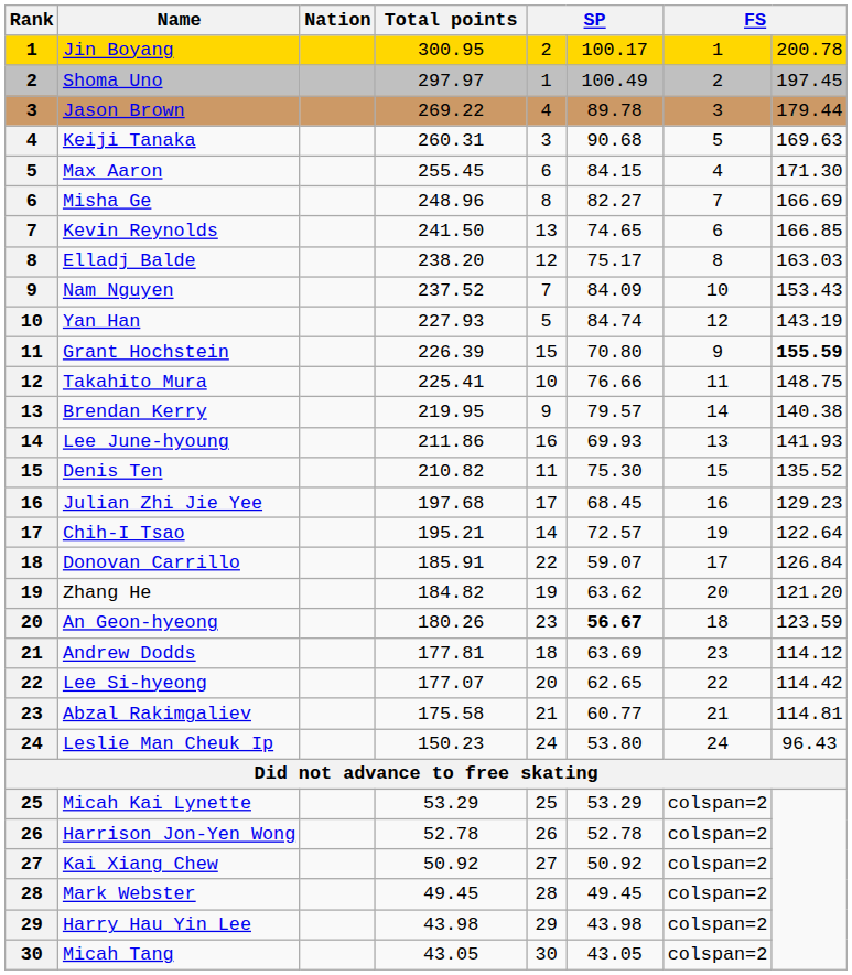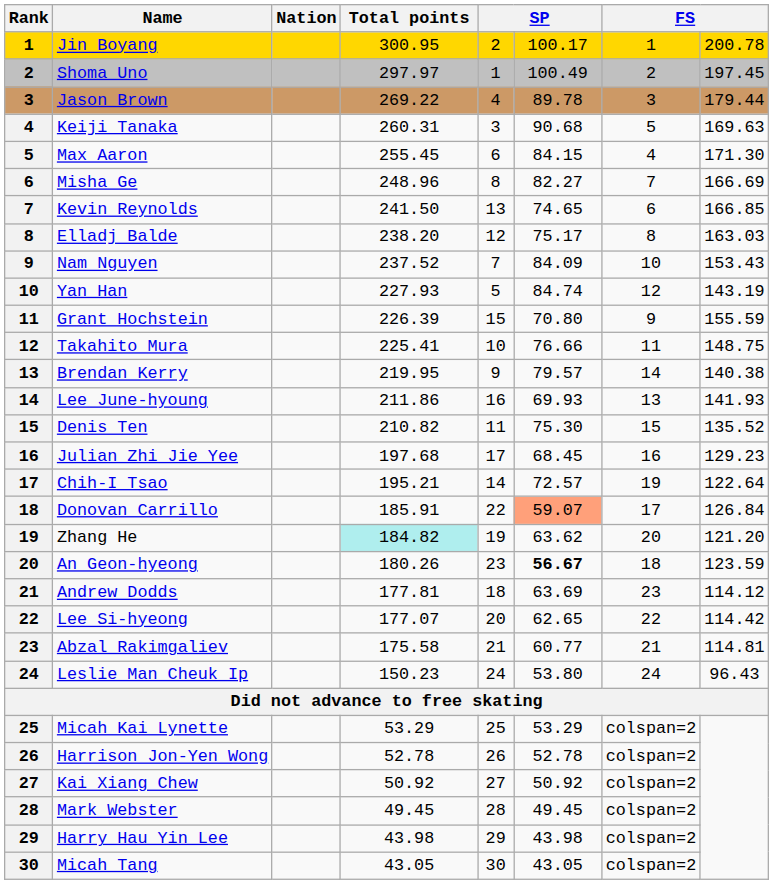Grant Hochstein | column 8: bold -> normal
Donovan Carrillo | column 6: no background -> lightsalmon background
Zhang He | Total points: no background -> paleturquoise background
